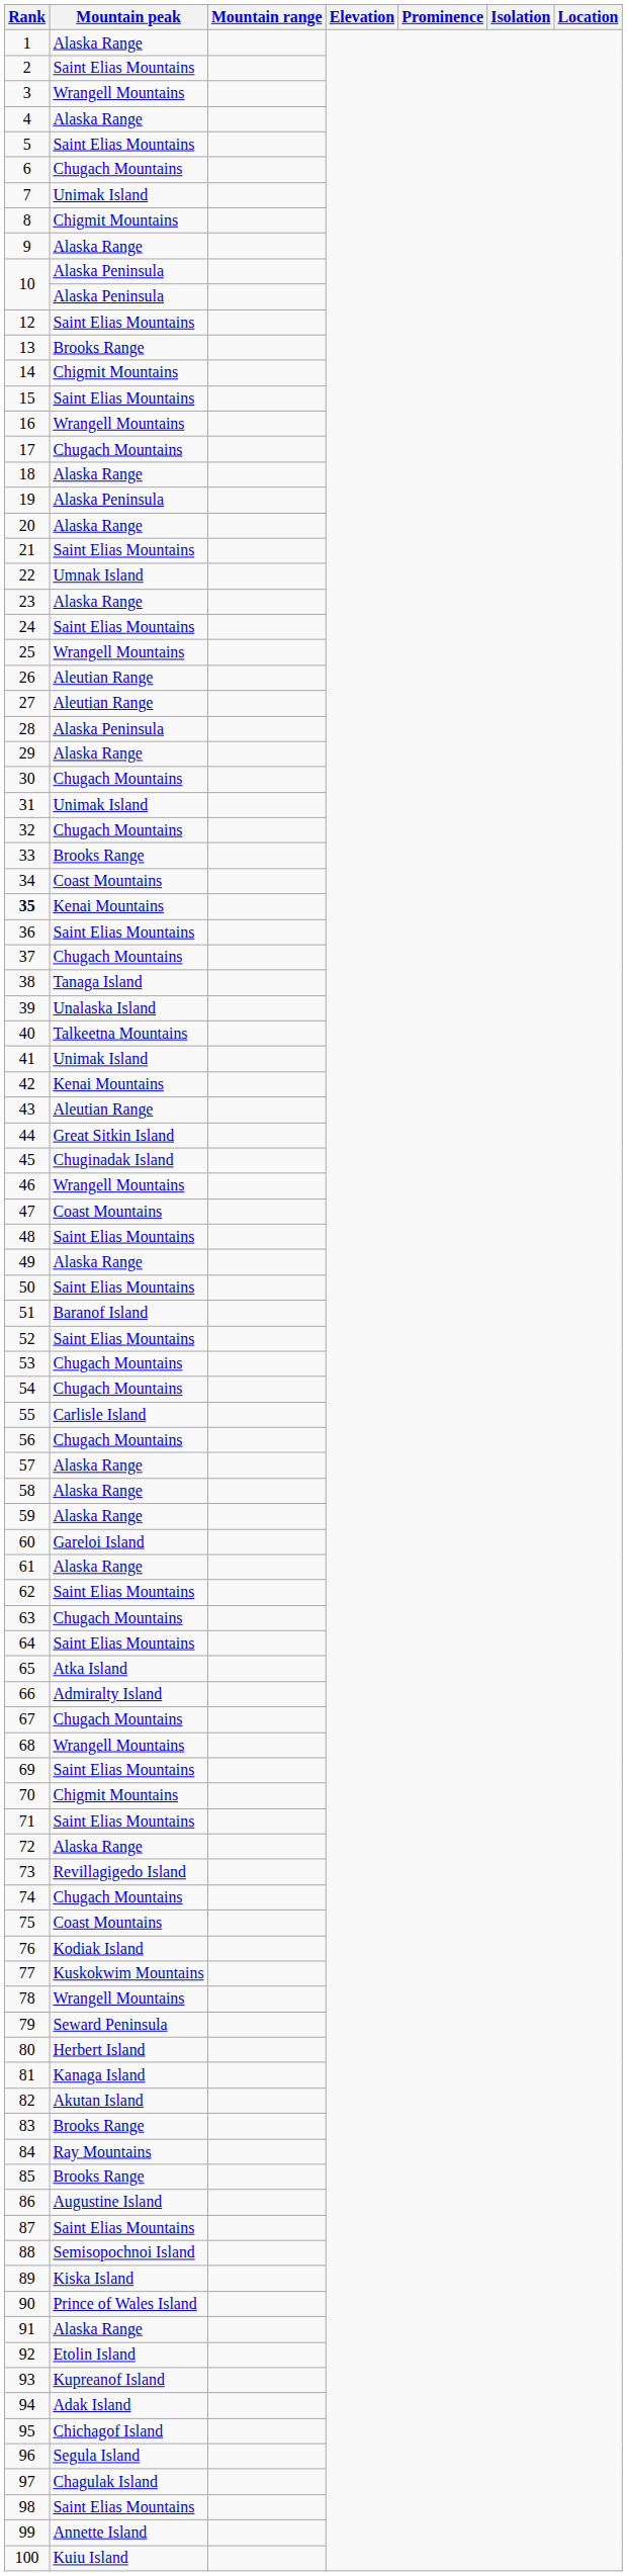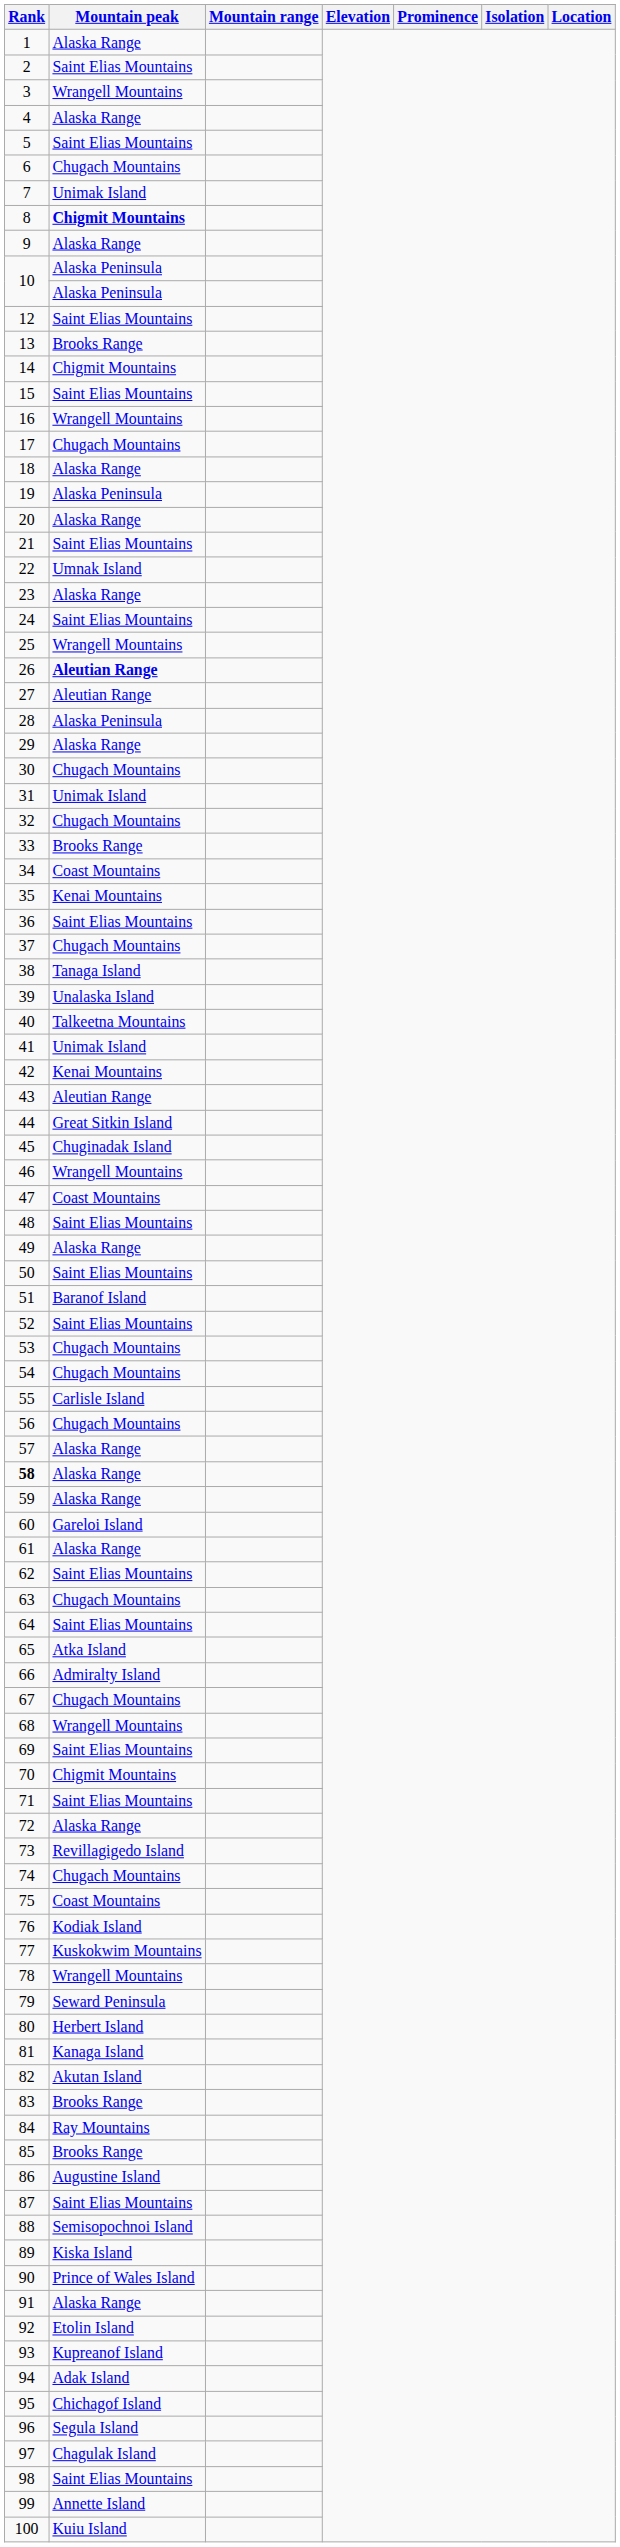8 | Mountain peak: normal -> bold
26 | Mountain peak: normal -> bold
35 | Rank: bold -> normal
58 | Rank: normal -> bold
